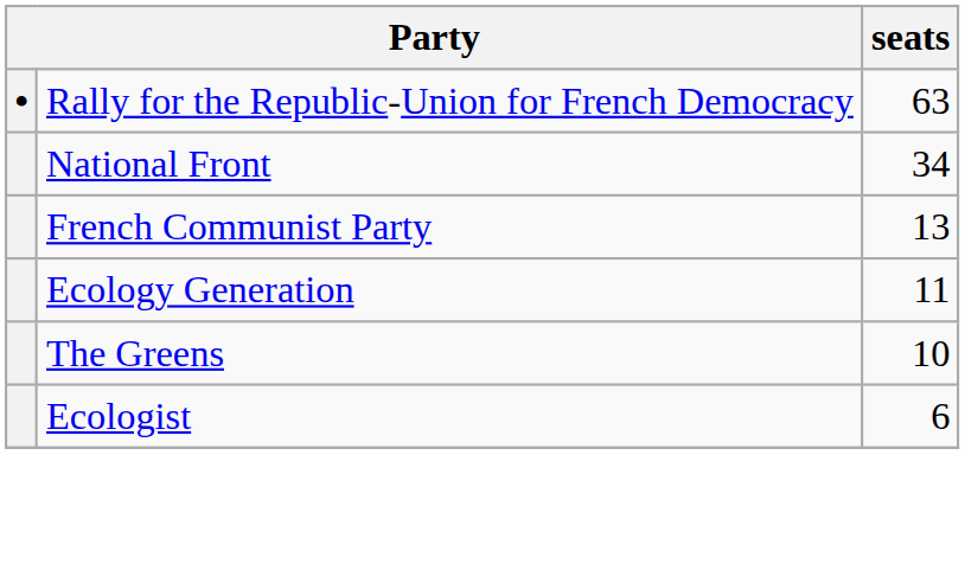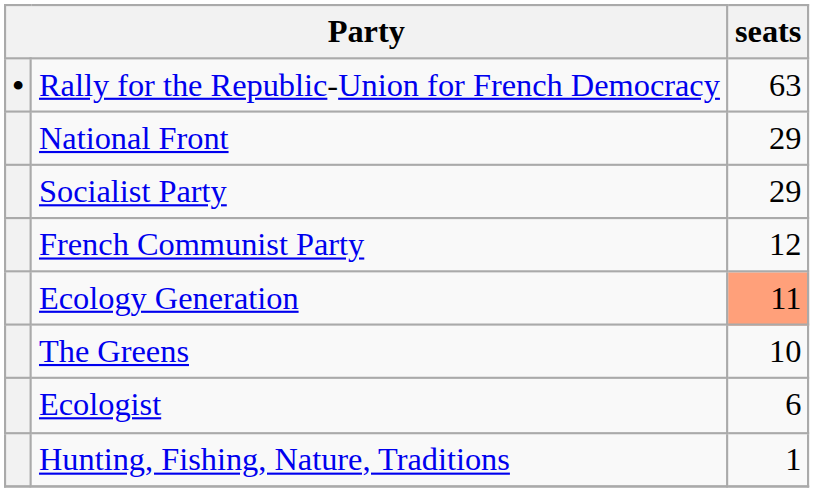National Front | seats: 34 -> 29
+ row: Socialist Party | 29
French Communist Party | seats: 13 -> 12
Ecology Generation | seats: no background -> lightsalmon background
+ row: Hunting, Fishing, Nature, Traditions | 1
